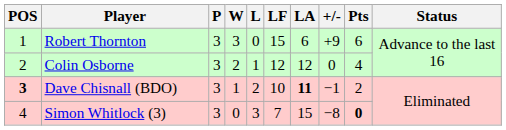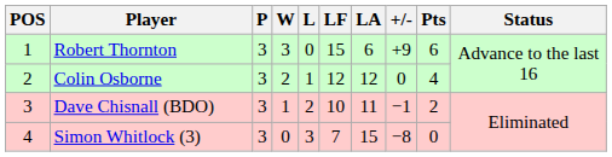Dave Chisnall (BDO) | POS: bold -> normal
Dave Chisnall (BDO) | LA: bold -> normal
Simon Whitlock (3) | Pts: bold -> normal
